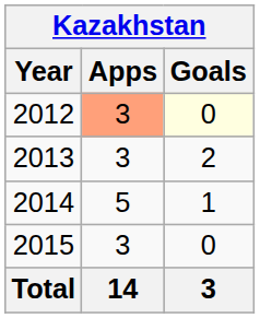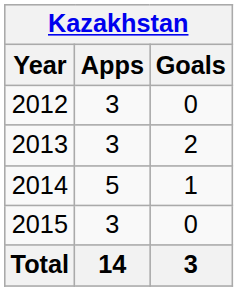2012 | Apps: lightsalmon background -> no background
2012 | Goals: lightyellow background -> no background
